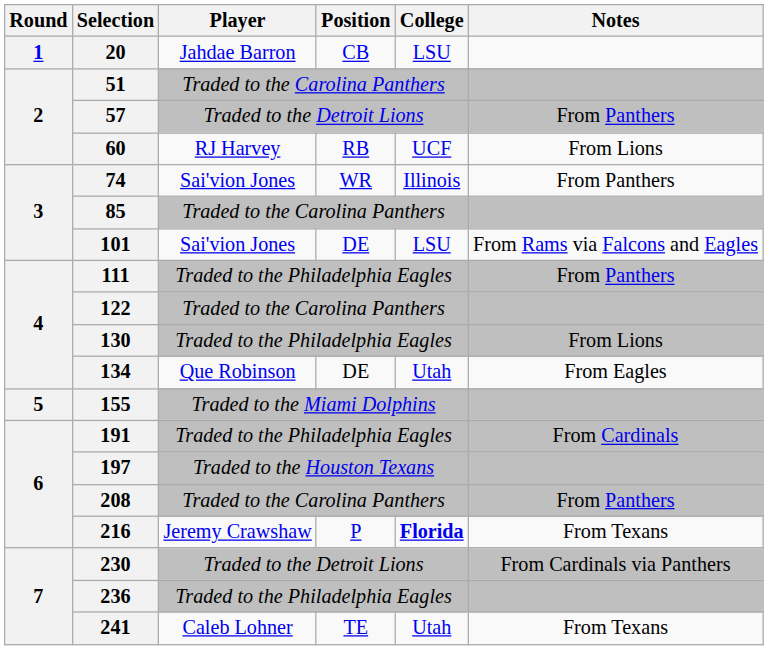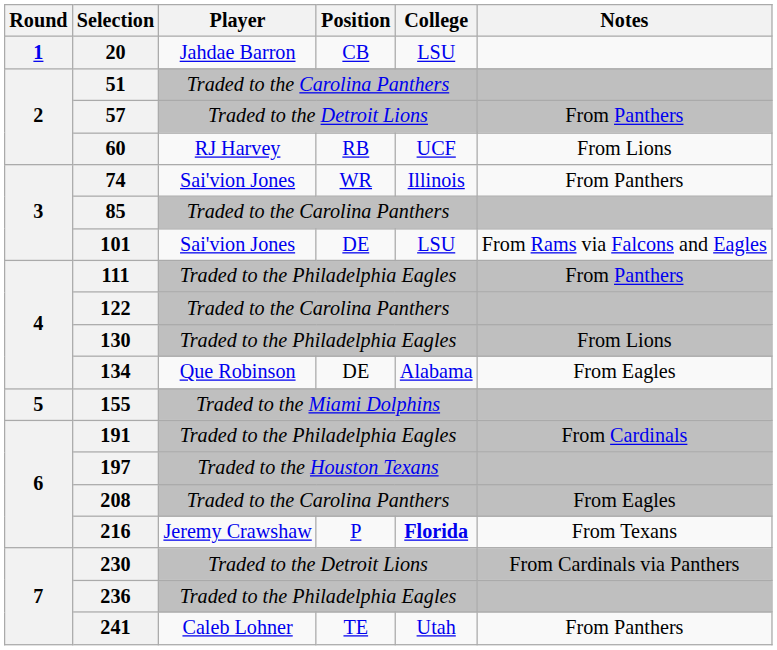134 | College: Utah -> Alabama
208 | Notes: From Panthers -> From Eagles
241 | Notes: From Texans -> From Panthers
